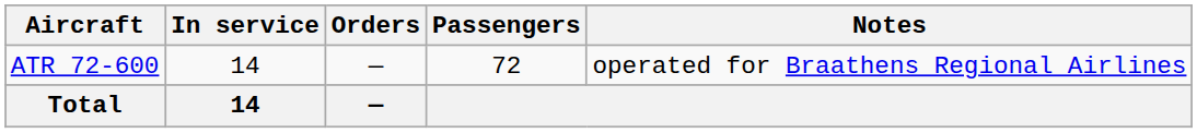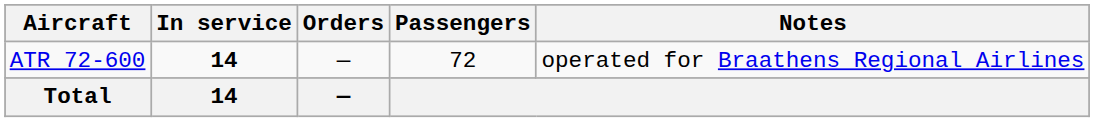ATR 72-600 | In service: normal -> bold
